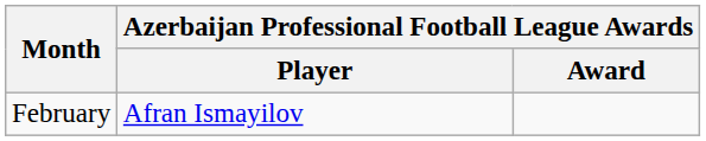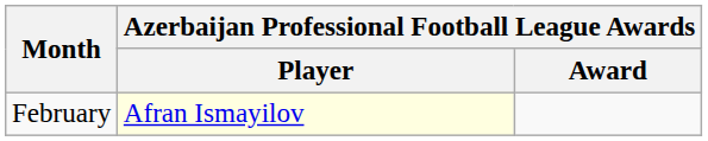February | Azerbaijan Professional Football League Awards / Player: no background -> lightyellow background
